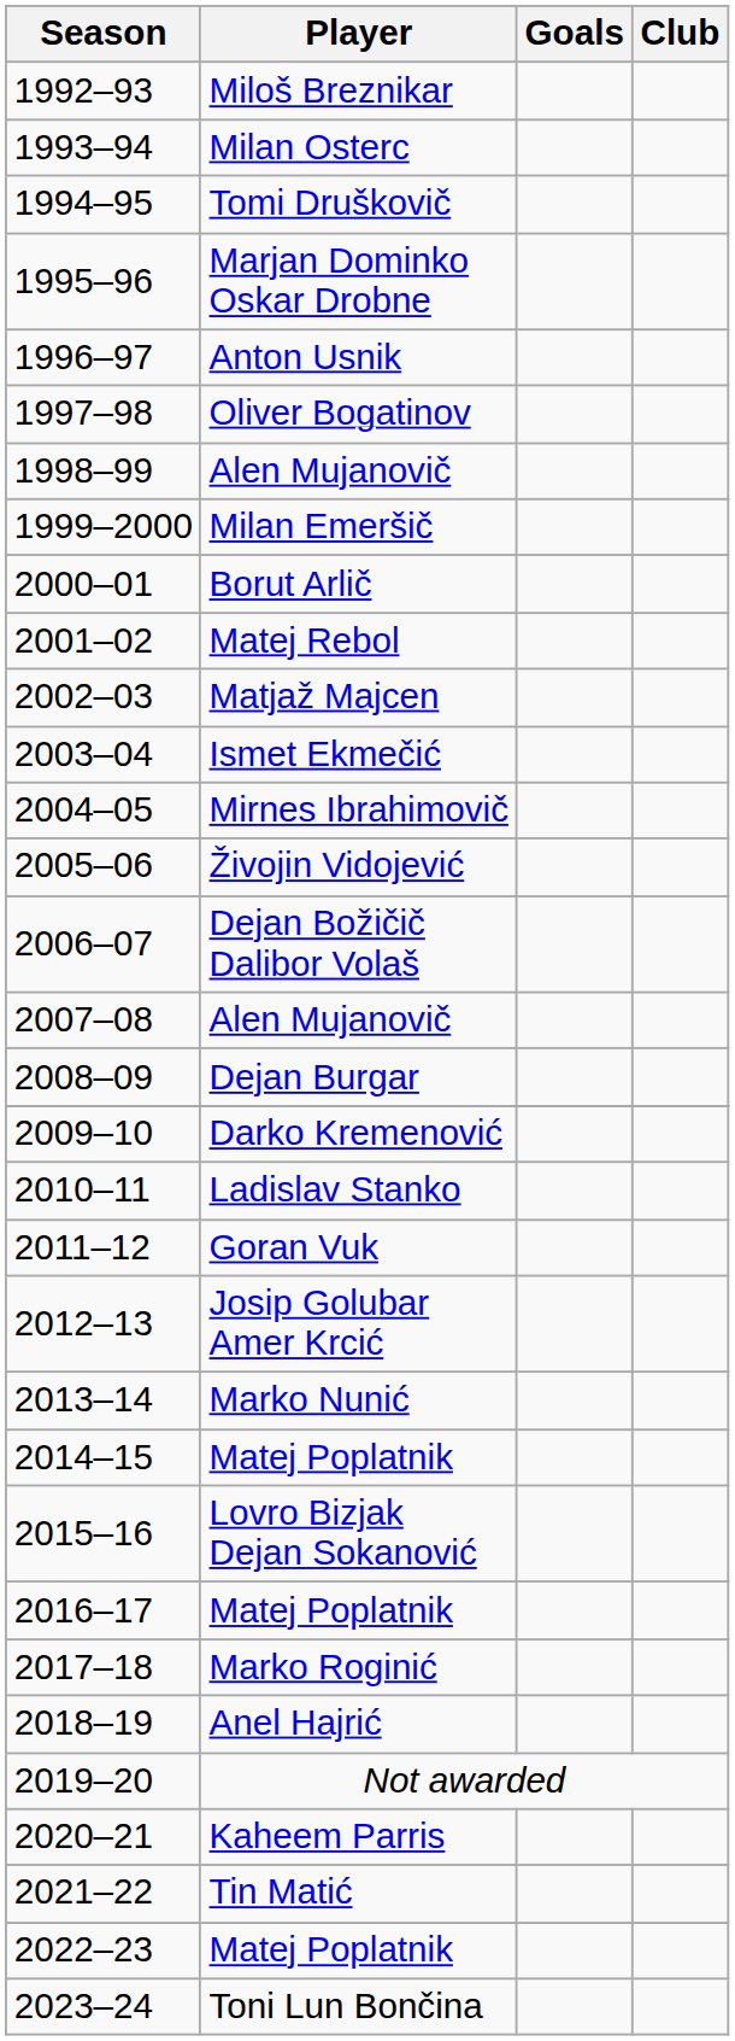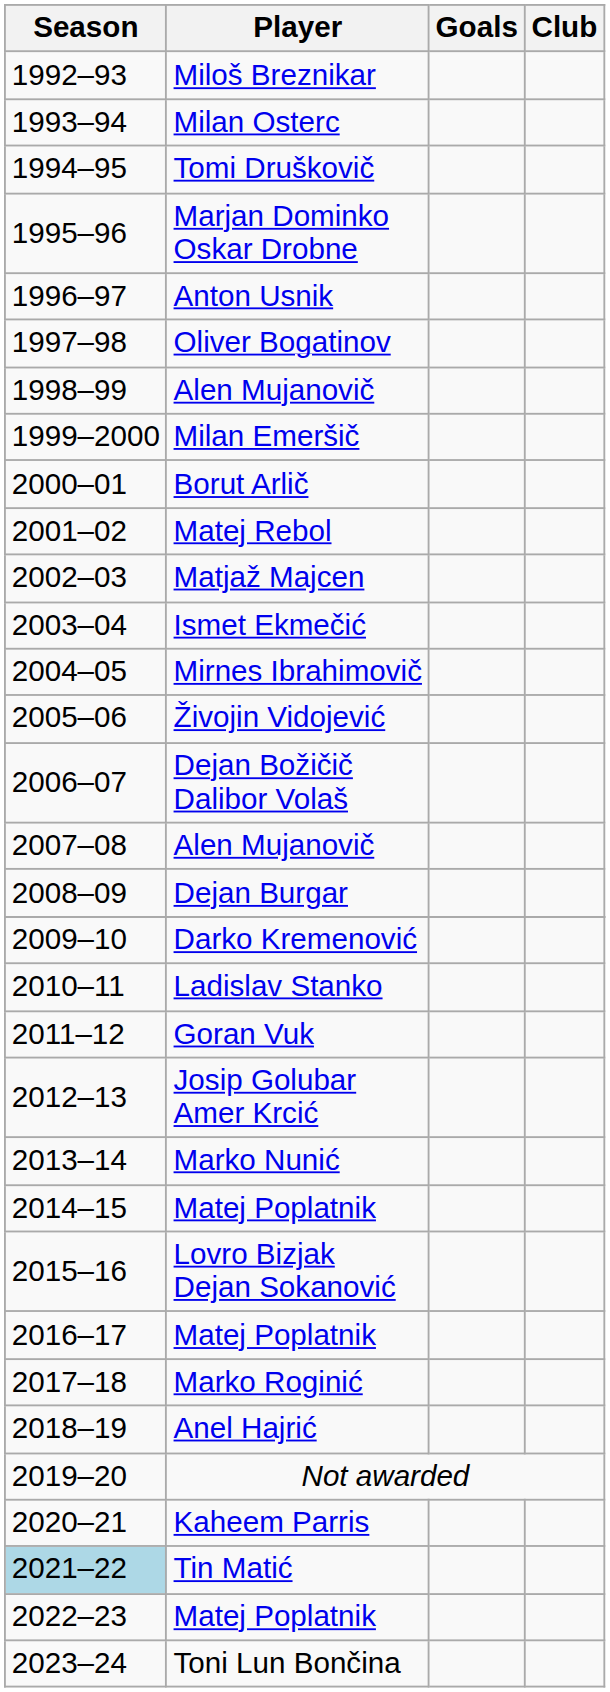Tin Matić | Season: no background -> lightblue background
